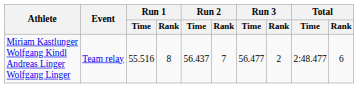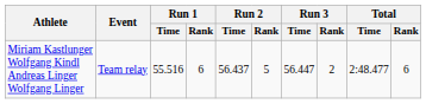row 3 | Run 1 / Rank: 8 -> 6
row 3 | Run 2 / Rank: 7 -> 5
row 3 | Run 3 / Time: 56.477 -> 56.447
